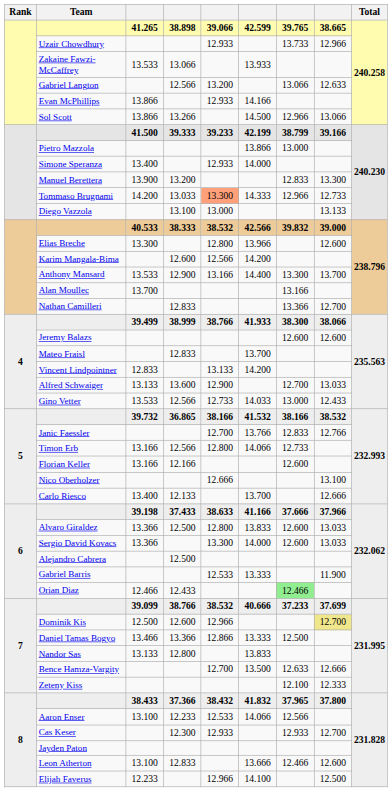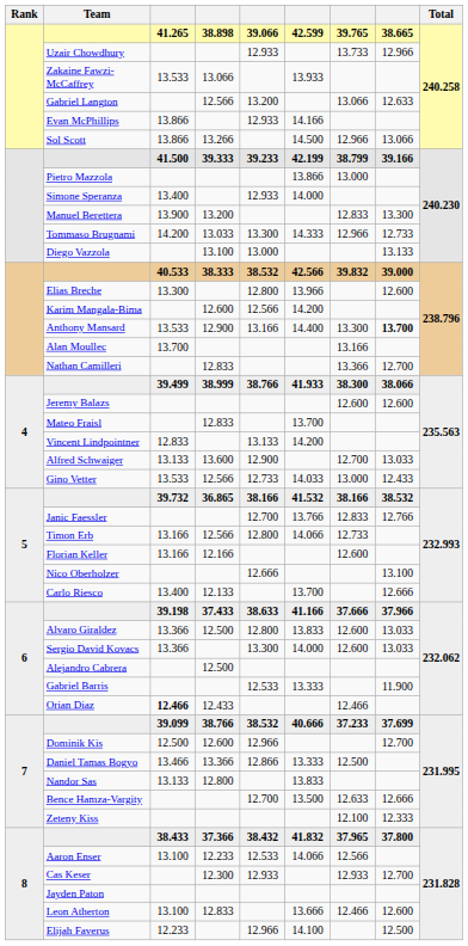Tommaso Brugnami | column 5: lightsalmon background -> no background
Anthony Mansard | column 8: normal -> bold
Orian Diaz | column 3: normal -> bold
Orian Diaz | column 7: lightgreen background -> no background
Dominik Kis | column 8: khaki background -> no background
